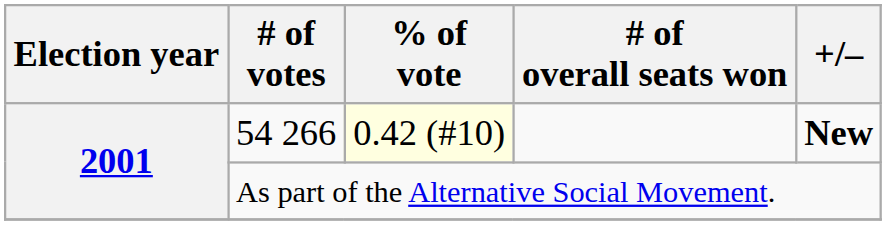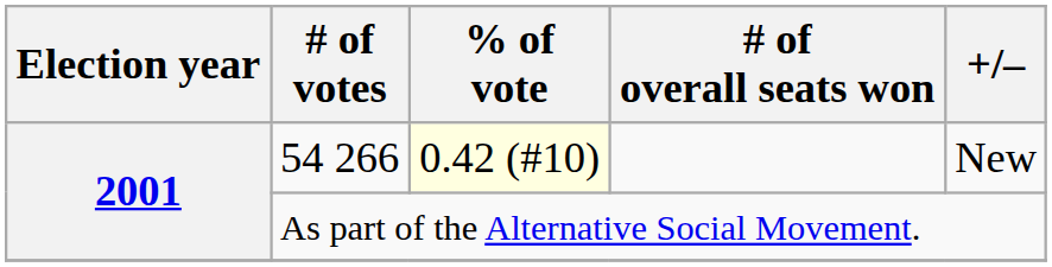54 266 | +/–: bold -> normal
